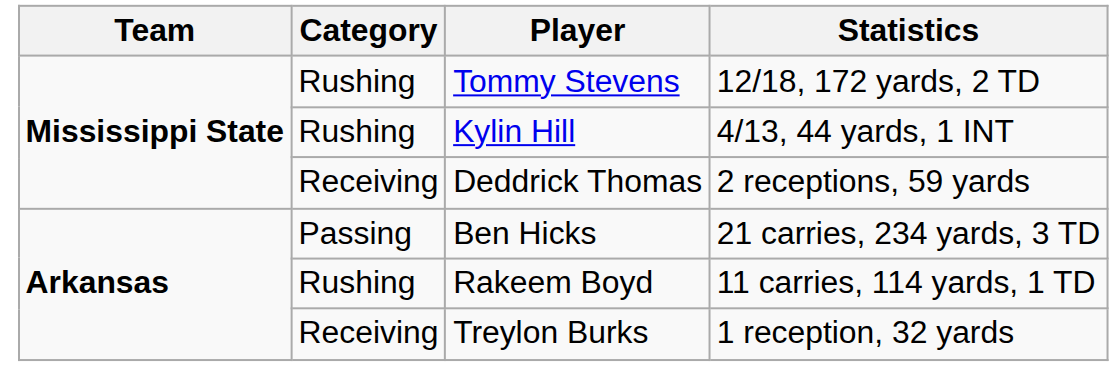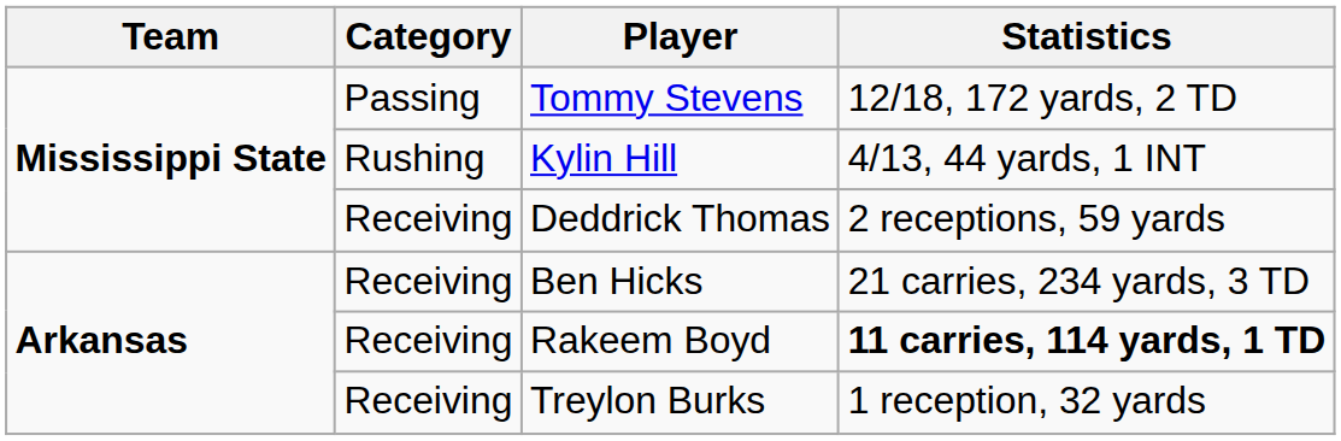Tommy Stevens | Category: Rushing -> Passing
Ben Hicks | Category: Passing -> Receiving
Rakeem Boyd | Category: Rushing -> Receiving
Rakeem Boyd | Statistics: normal -> bold
